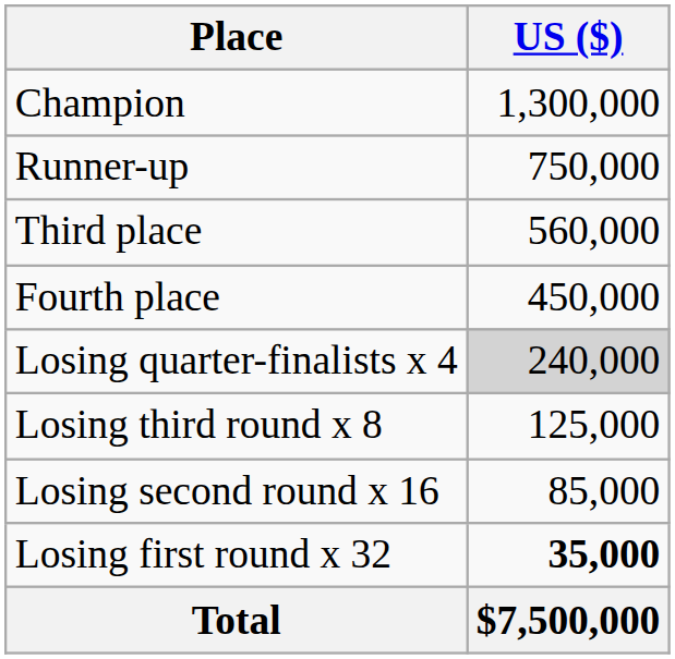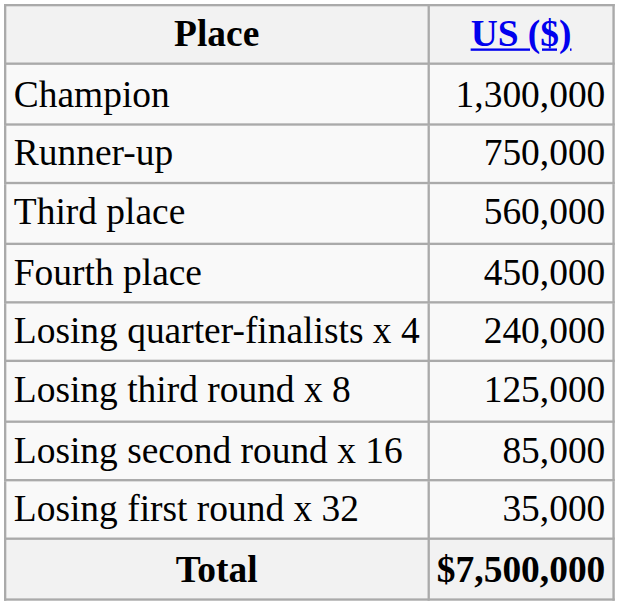Losing quarter-finalists x 4 | US ($): lightgrey background -> no background
Losing first round x 32 | US ($): bold -> normal
